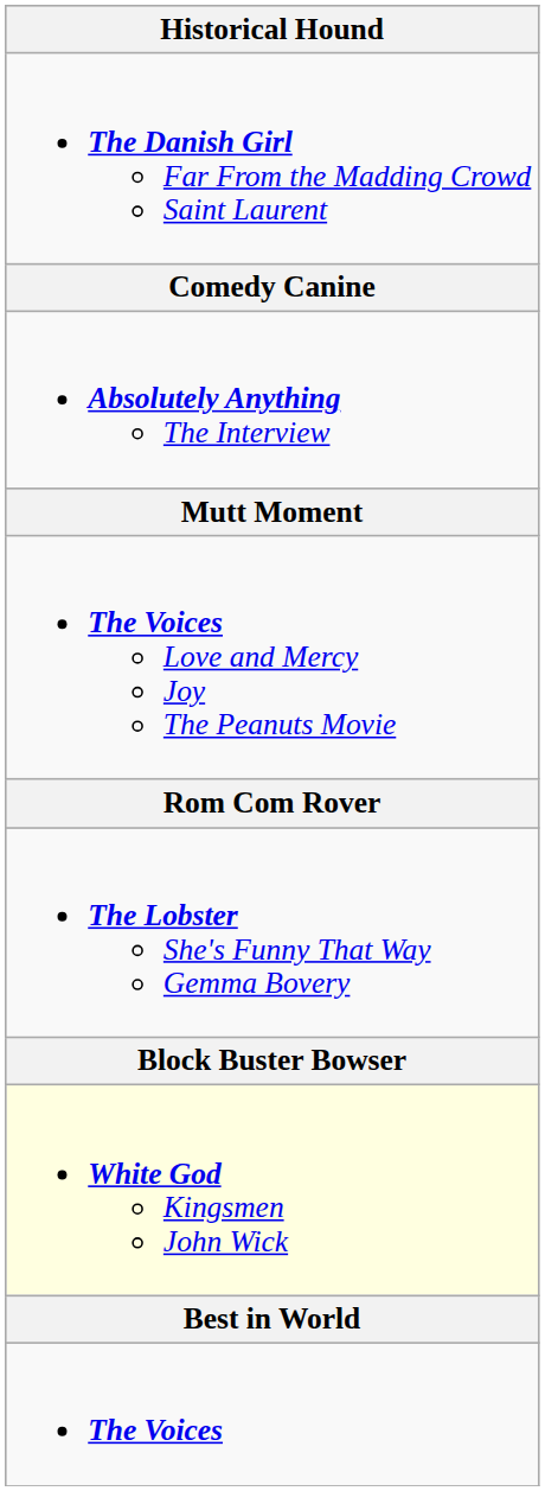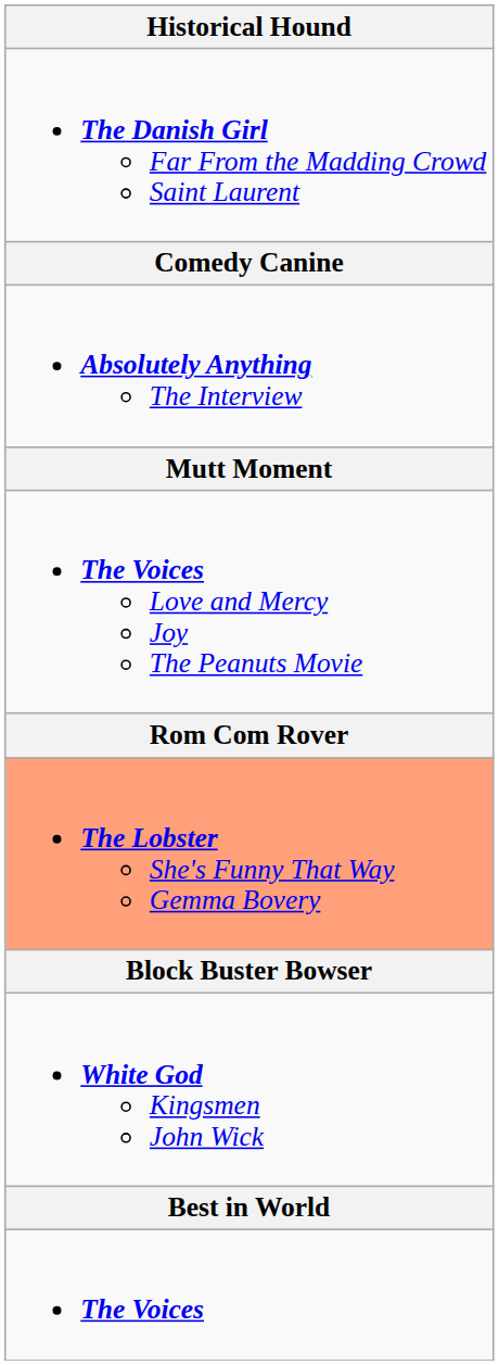row 8 | column 1: no background -> lightsalmon background
row 10 | column 1: lightyellow background -> no background
